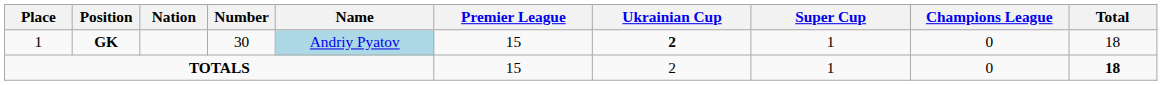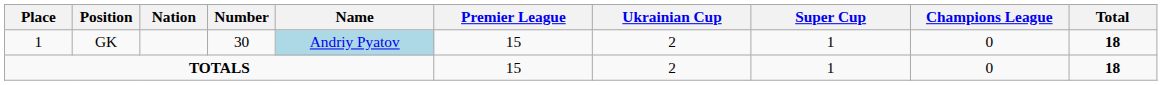row 2 | Position: bold -> normal
row 2 | Ukrainian Cup: bold -> normal
row 2 | Total: normal -> bold
